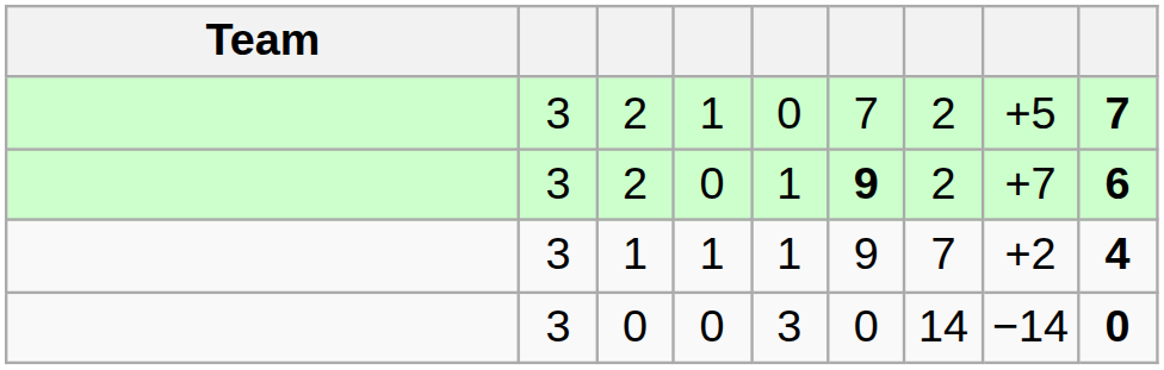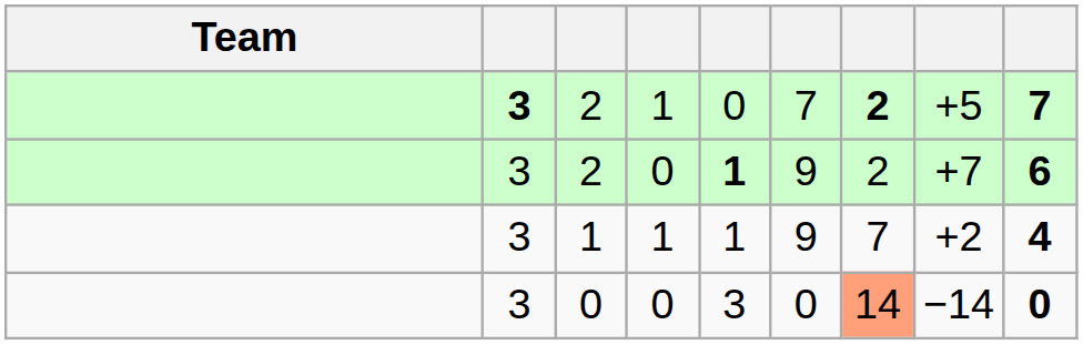row 2 | column 2: normal -> bold
row 2 | column 7: normal -> bold
row 3 | column 5: normal -> bold
row 3 | column 6: bold -> normal
row 5 | column 7: no background -> lightsalmon background
